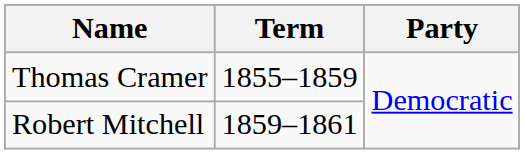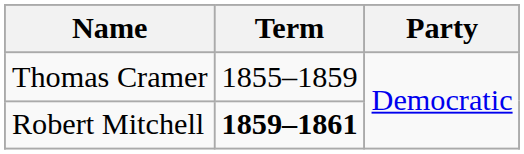Robert Mitchell | Term: normal -> bold
